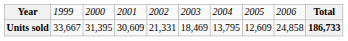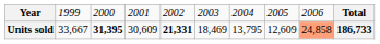Units sold | column 3: normal -> bold
Units sold | column 5: normal -> bold
Units sold | column 9: no background -> lightsalmon background
